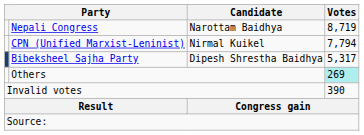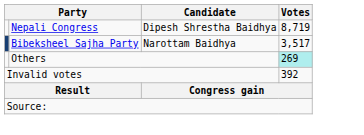Nepali Congress | Candidate: Narottam Baidhya -> Dipesh Shrestha Baidhya
- row: CPN (Unified Marxist-Leninist) | Nirmal Kuikel | 7,794
Bibeksheel Sajha Party | Candidate: Dipesh Shrestha Baidhya -> Narottam Baidhya
Bibeksheel Sajha Party | Votes: 5,317 -> 3,517
Invalid votes | Votes: 390 -> 392
